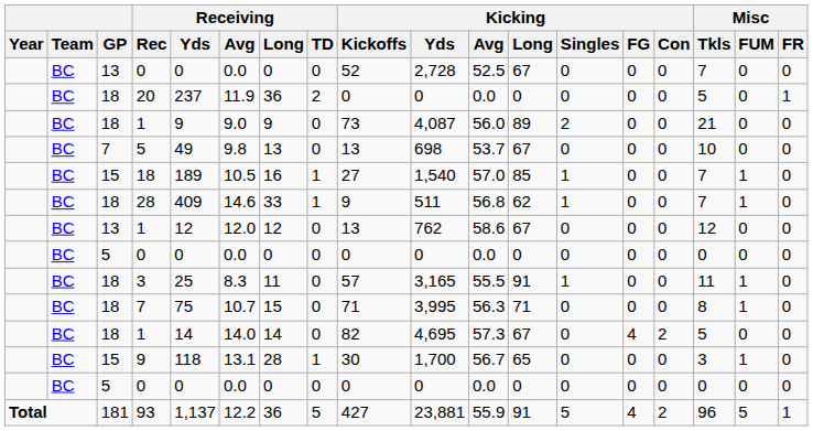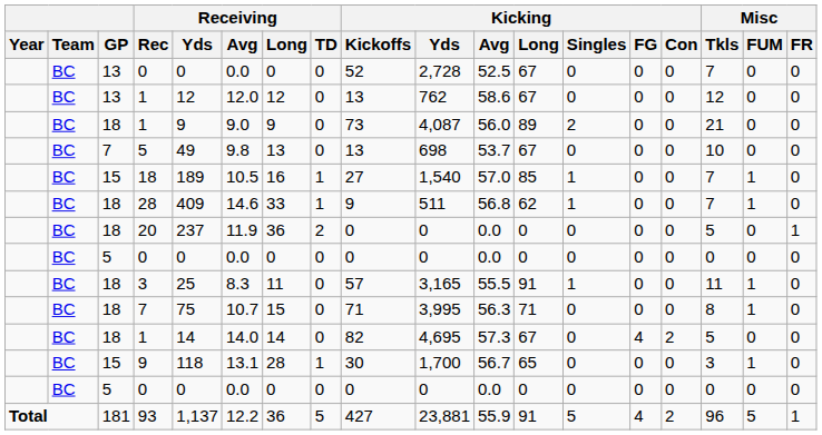rows swapped: 13 / 1 <-> 20
